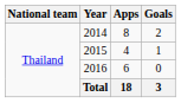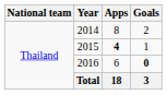2015 | Apps: normal -> bold
2016 | Goals: normal -> bold
